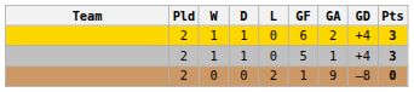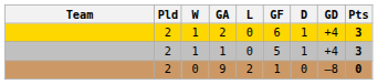columns swapped: D <-> GA
